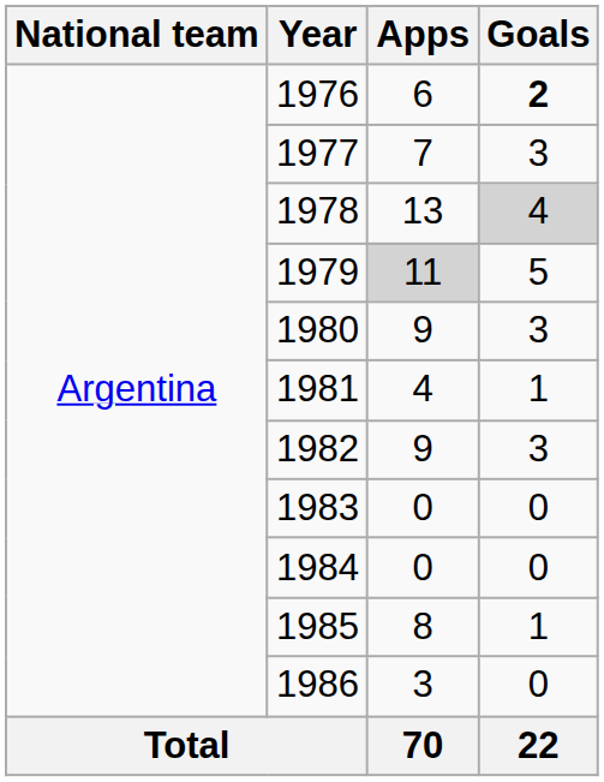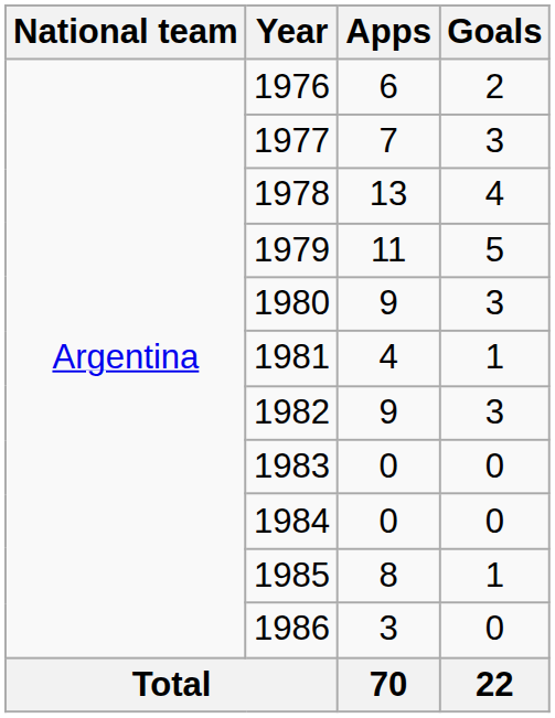1976 | Goals: bold -> normal
1978 | Goals: lightgrey background -> no background
1979 | Apps: lightgrey background -> no background
